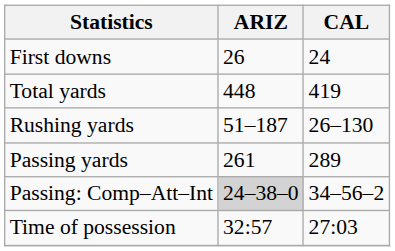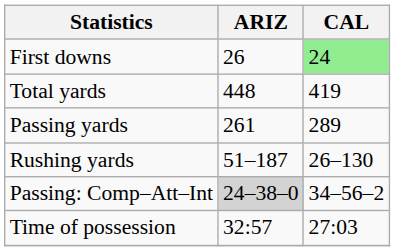First downs | CAL: no background -> lightgreen background
rows swapped: Rushing yards <-> Passing yards
